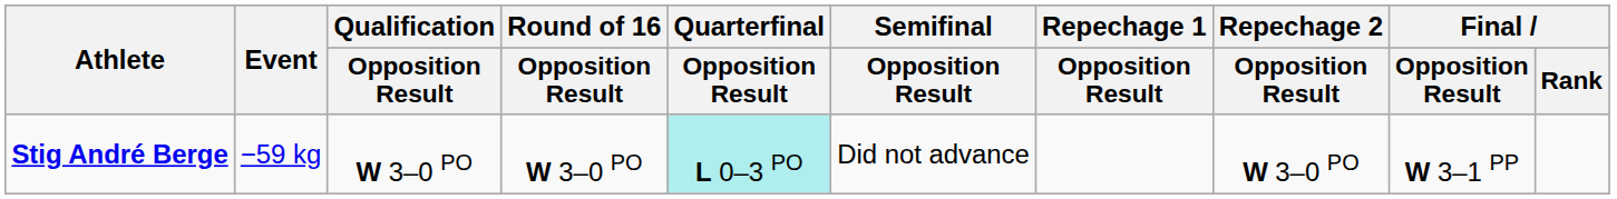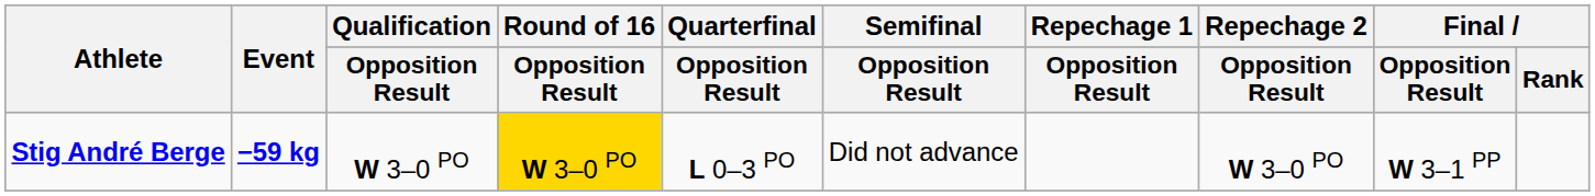Stig André Berge | Event: normal -> bold
Stig André Berge | Round of 16 / Opposition Result: no background -> gold background
Stig André Berge | Quarterfinal / Opposition Result: paleturquoise background -> no background
